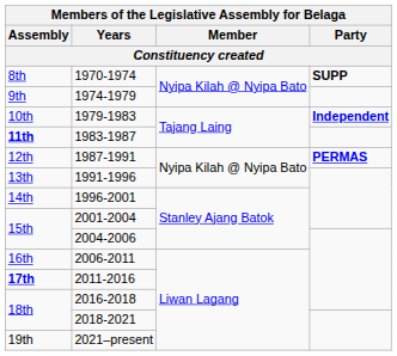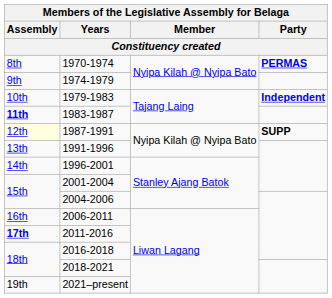1970-1974 | Party: SUPP -> PERMAS
1987-1991 | Assembly: no background -> lightyellow background
1987-1991 | Party: PERMAS -> SUPP
